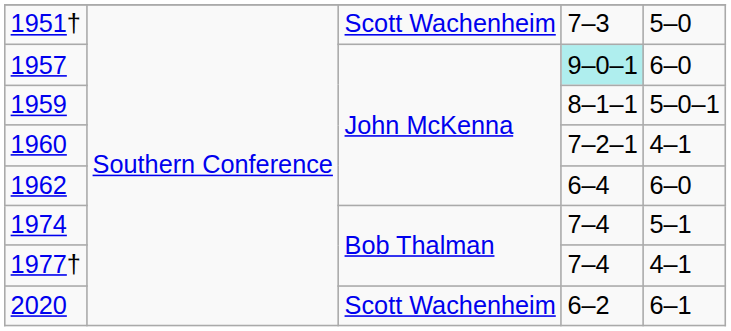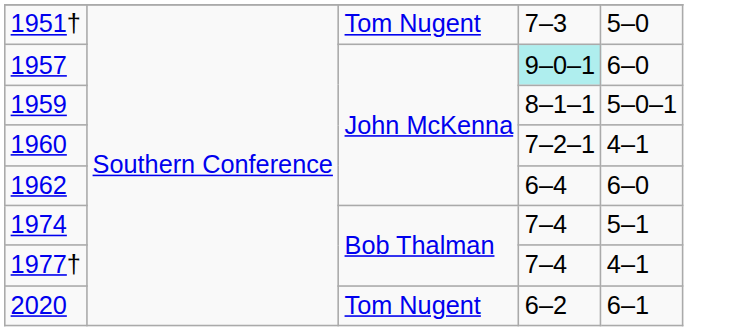1951† | column 3: Scott Wachenheim -> Tom Nugent
2020 | column 3: Scott Wachenheim -> Tom Nugent
